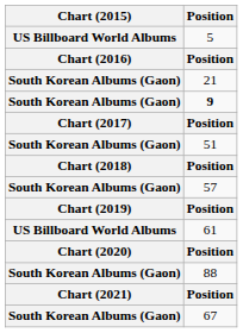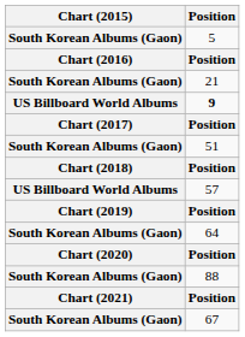row 2 | Chart (2015): US Billboard World Albums -> South Korean Albums (Gaon)
row 5 | Chart (2015): South Korean Albums (Gaon) -> US Billboard World Albums
row 9 | Chart (2015): South Korean Albums (Gaon) -> US Billboard World Albums
row 11 | Chart (2015): US Billboard World Albums -> South Korean Albums (Gaon)
row 11 | Position: 61 -> 64
